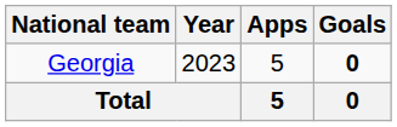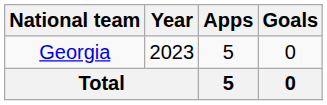Georgia | Goals: bold -> normal
